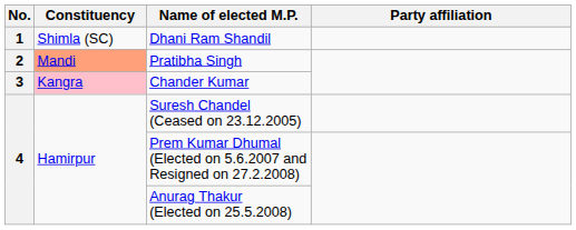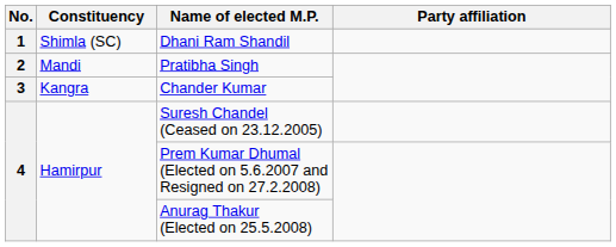Pratibha Singh | Constituency: lightsalmon background -> no background
Chander Kumar | Constituency: pink background -> no background
